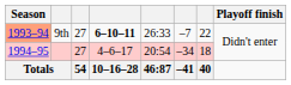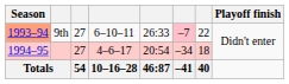9th | column 4: bold -> normal
9th | column 6: no background -> pink background
